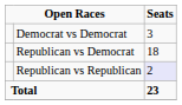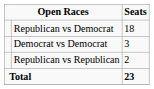rows swapped: Republican vs Democrat <-> Democrat vs Democrat
Republican vs Republican | column 3: lavender background -> no background
